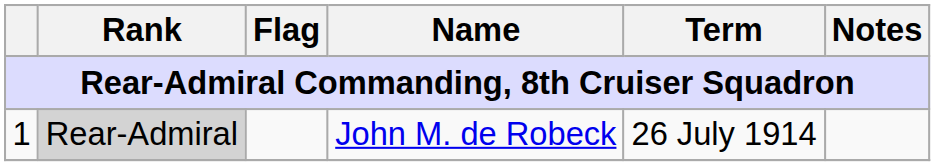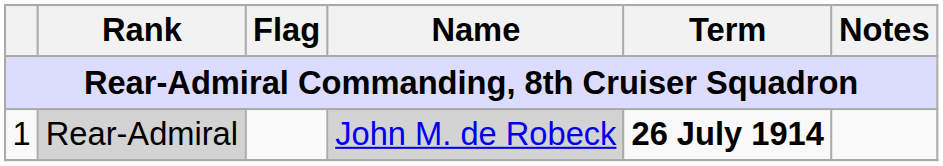1 | Name: no background -> lightgrey background
1 | Term: normal -> bold
